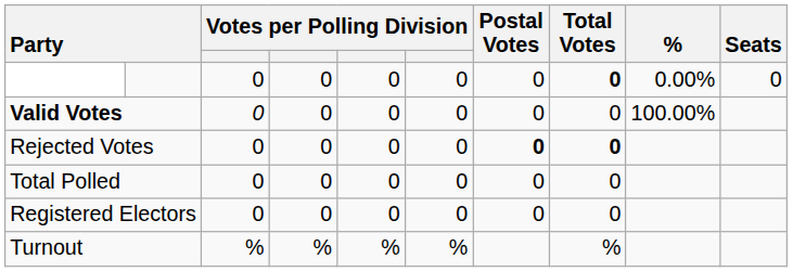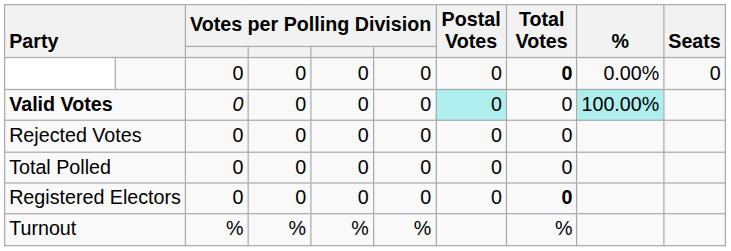Valid Votes | Postal Votes: no background -> paleturquoise background
Valid Votes | %: no background -> paleturquoise background
Rejected Votes | Postal Votes: bold -> normal
Rejected Votes | Total Votes: bold -> normal
Registered Electors | Total Votes: normal -> bold
